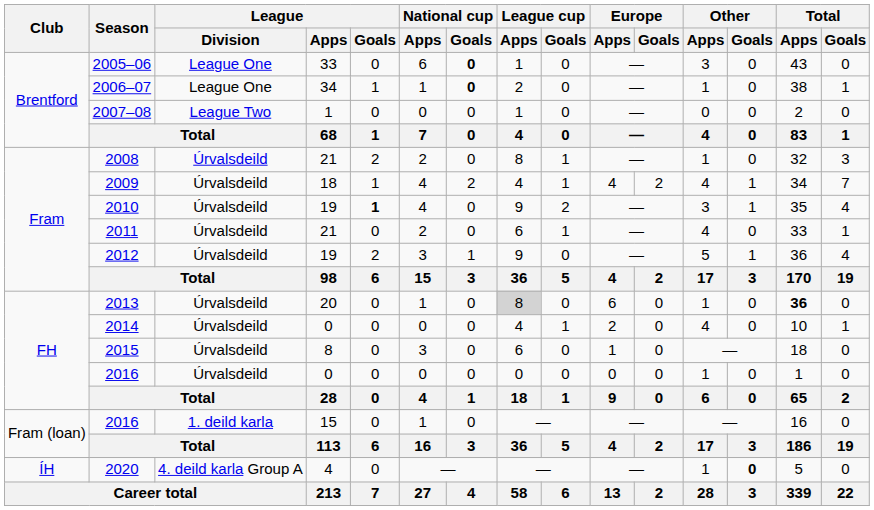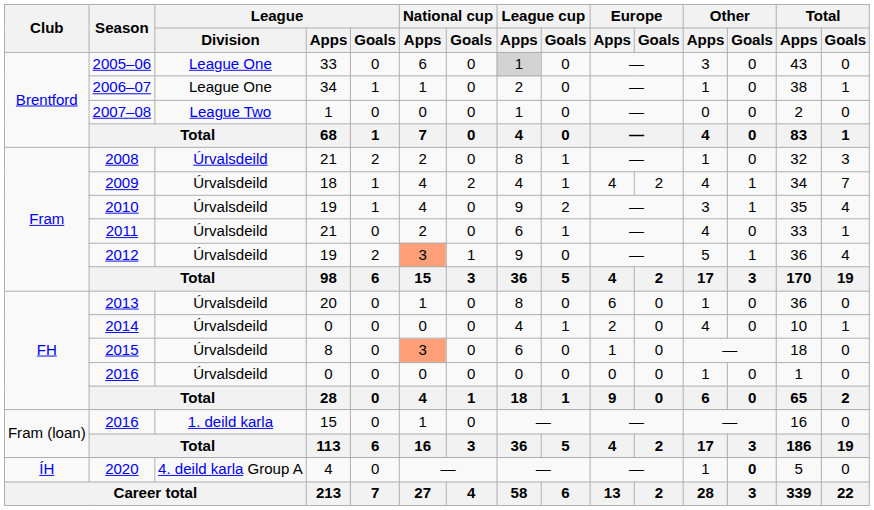2005–06 | National cup / Goals: bold -> normal
2005–06 | League cup / Apps: no background -> lightgrey background
2006–07 | National cup / Goals: bold -> normal
2010 | League / Goals: bold -> normal
2012 | National cup / Apps: no background -> lightsalmon background
2013 | League cup / Apps: lightgrey background -> no background
2013 | Total / Apps: bold -> normal
2015 | National cup / Apps: no background -> lightsalmon background
